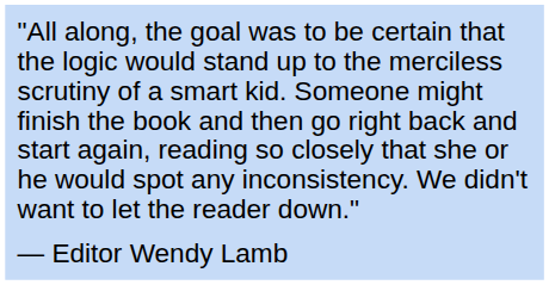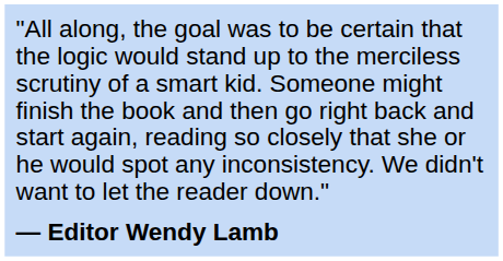row 2 | column 1: normal -> bold
